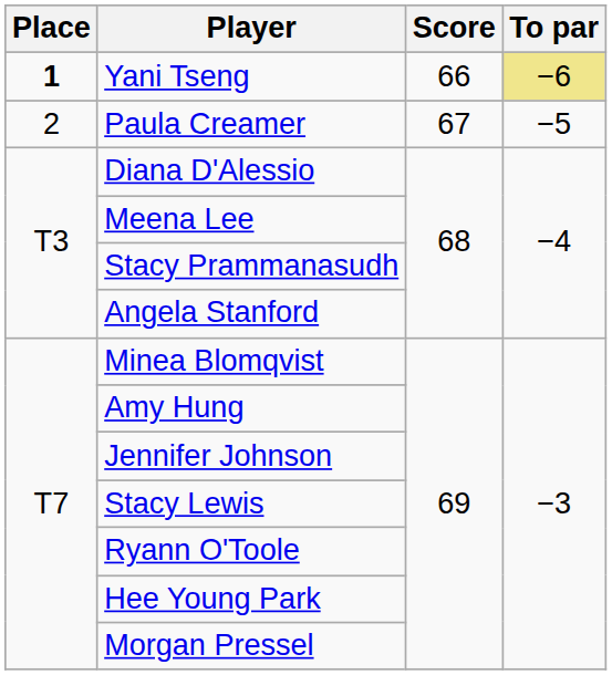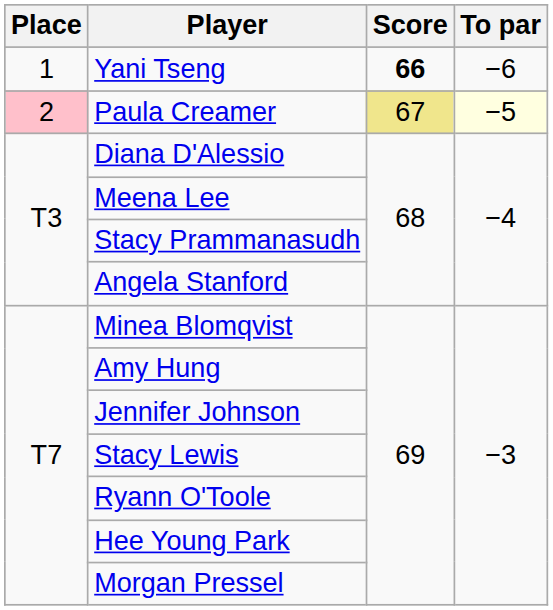Yani Tseng | Place: bold -> normal
Yani Tseng | Score: normal -> bold
Yani Tseng | To par: khaki background -> no background
Paula Creamer | Place: no background -> pink background
Paula Creamer | Score: no background -> khaki background
Paula Creamer | To par: no background -> lightyellow background
